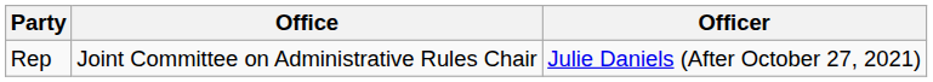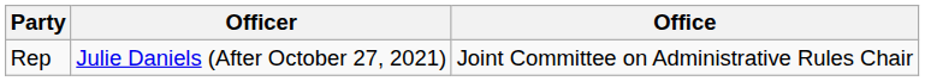columns swapped: Office <-> Officer
